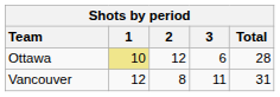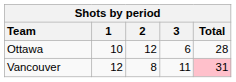Ottawa | 1: khaki background -> no background
Vancouver | Total: no background -> pink background
